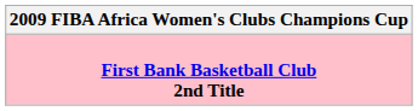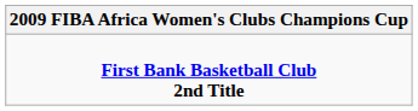row 2 | column 1: pink background -> no background
